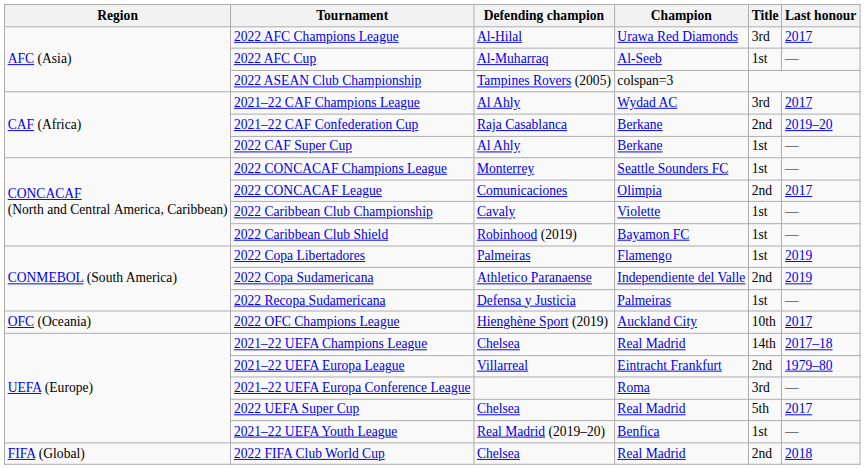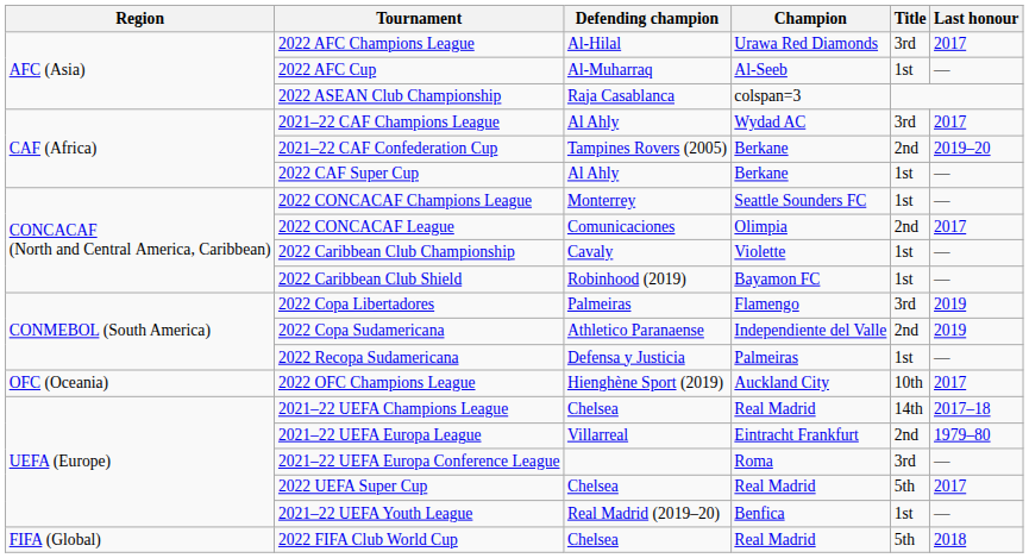2022 ASEAN Club Championship | Defending champion: Tampines Rovers (2005) -> Raja Casablanca
2021–22 CAF Confederation Cup | Defending champion: Raja Casablanca -> Tampines Rovers (2005)
2022 Copa Libertadores | Title: 1st -> 3rd
2022 FIFA Club World Cup | Title: 2nd -> 5th
